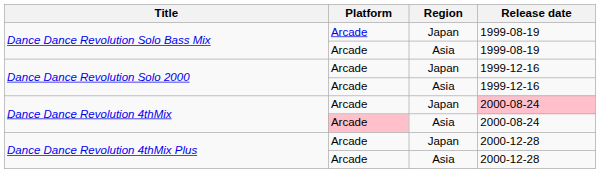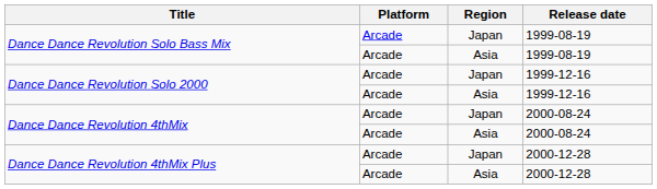Dance Dance Revolution 4thMix / Japan | Release date: pink background -> no background
Dance Dance Revolution 4thMix / Asia | Platform: pink background -> no background
